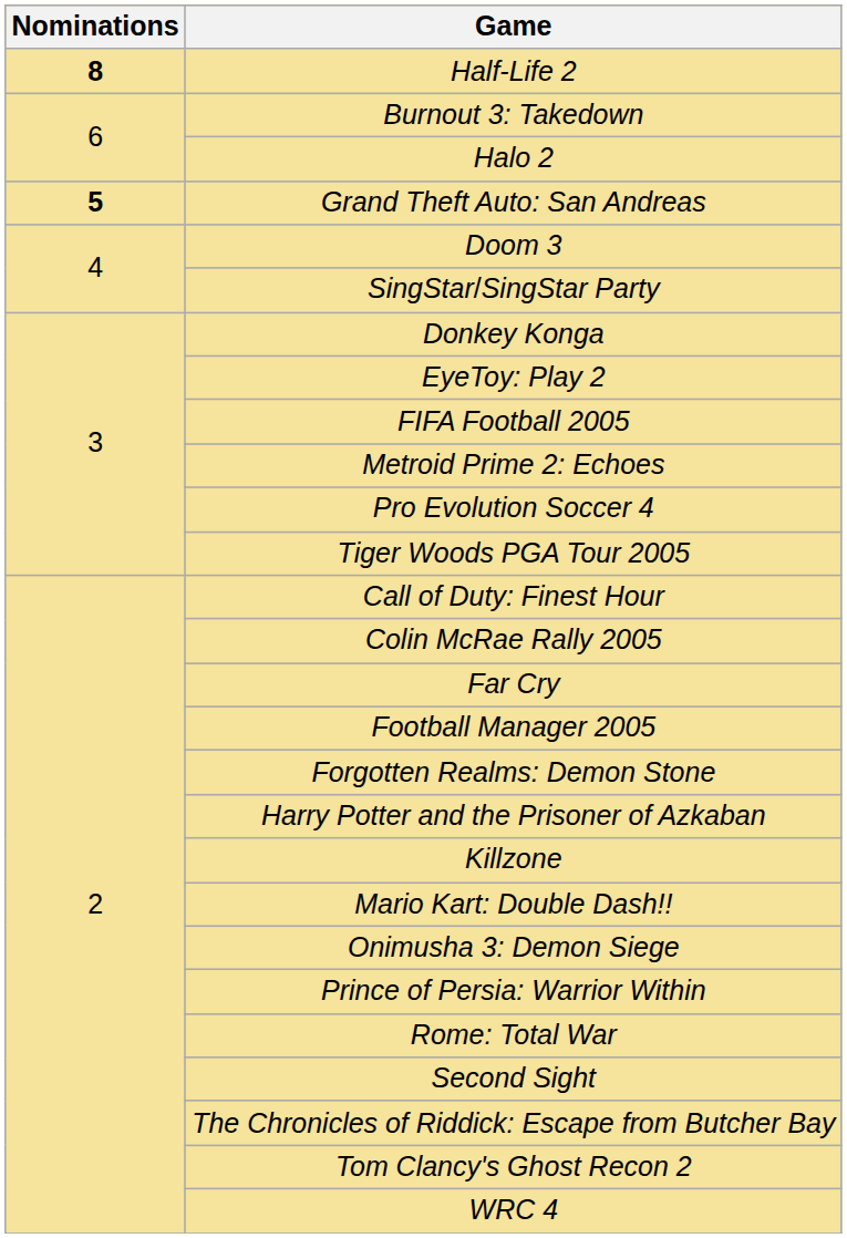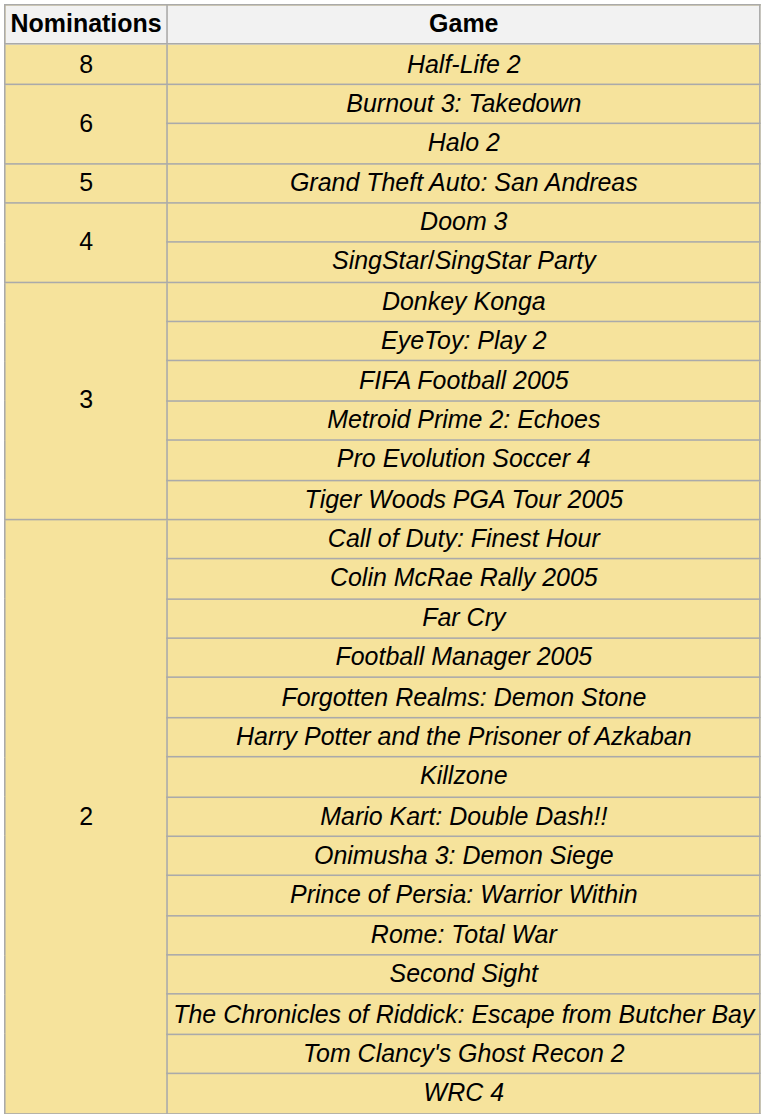Half-Life 2 | Nominations: bold -> normal
Grand Theft Auto: San Andreas | Nominations: bold -> normal
